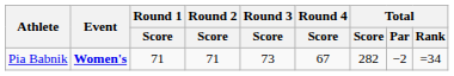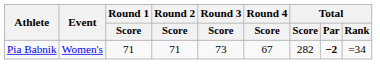Pia Babnik | Event: bold -> normal
Pia Babnik | Total / Par: normal -> bold
